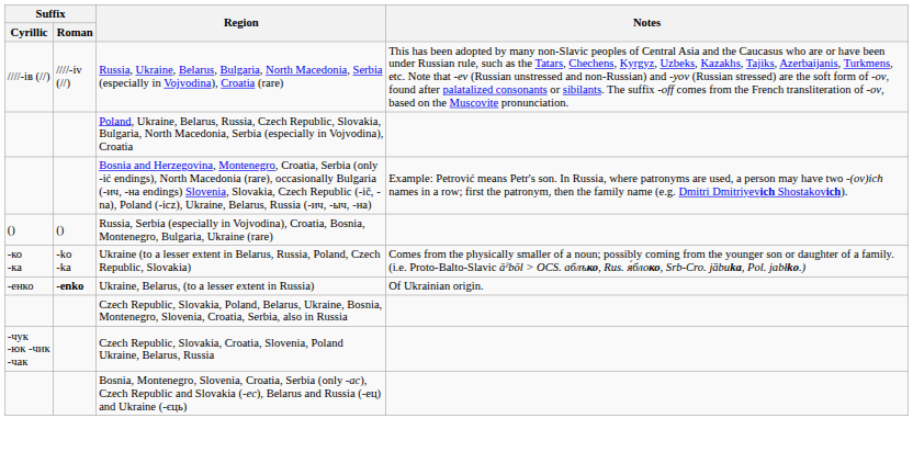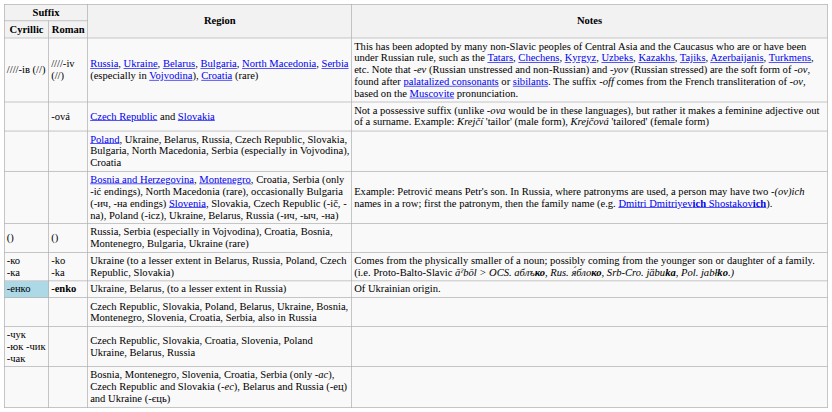+ row: -ová | Czech Republic and Slovakia | Not a possessive suffix (unlike -ova would be in these languages), but rather it makes a feminine adjective out of a surname. Example: Krejčí 'tailor' (male form), Krejčová 'tailored' (female form)
Ukraine, Belarus, (to a lesser extent in Russia) | Suffix / Cyrillic: no background -> lightblue background
